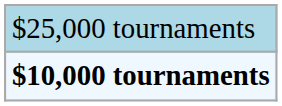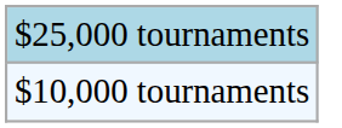row 2 | column 1: bold -> normal
